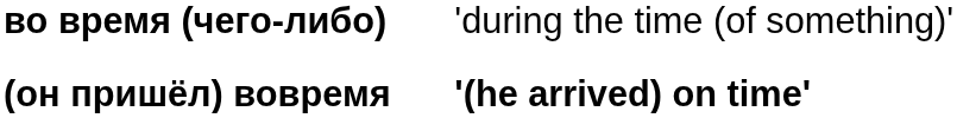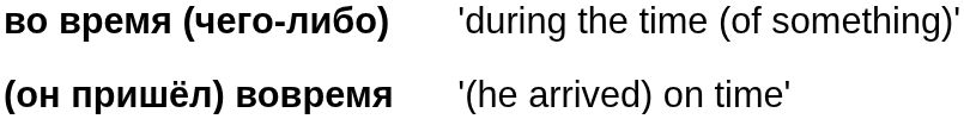(он пришёл) вовремя | column 2: bold -> normal
